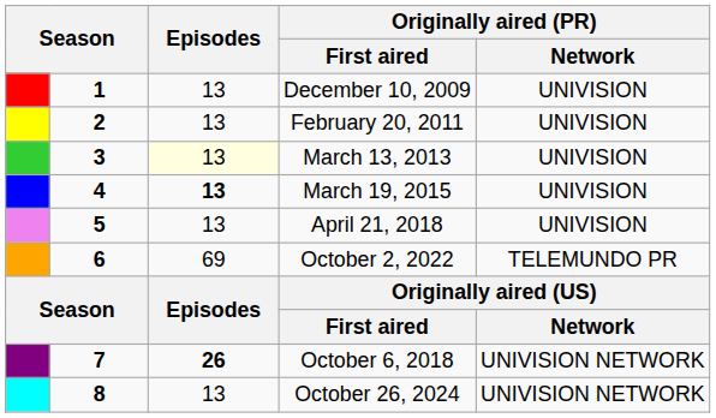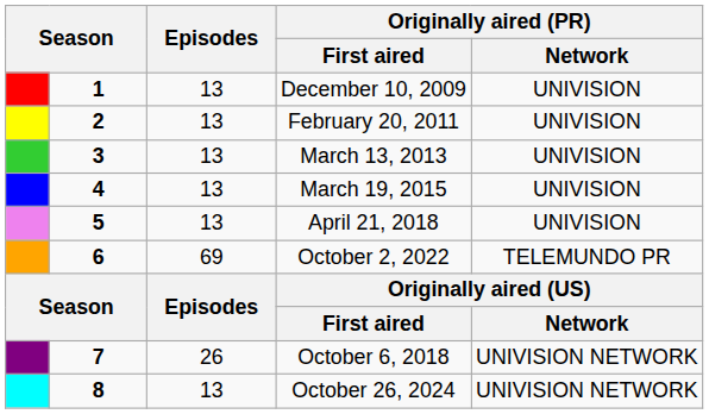March 13, 2013 | Episodes: lightyellow background -> no background
March 19, 2015 | Episodes: bold -> normal
October 6, 2018 | Episodes: bold -> normal
